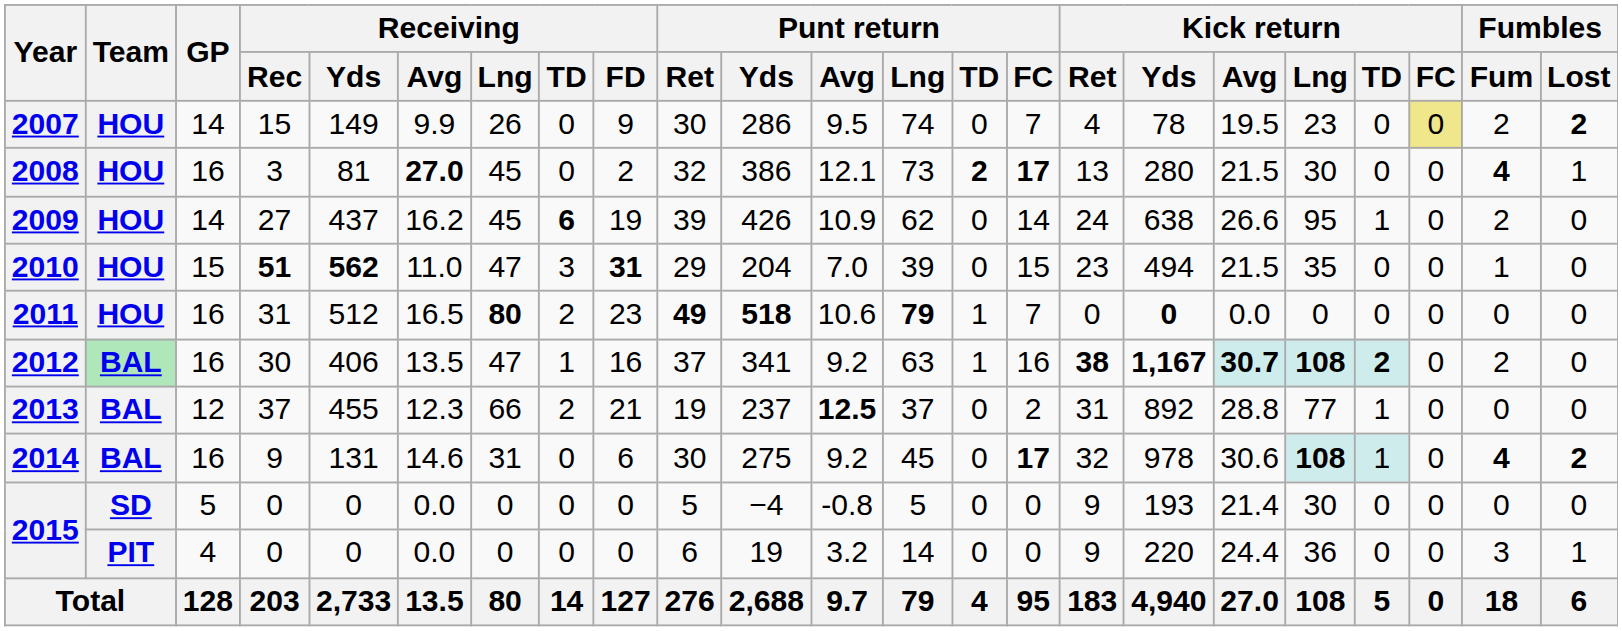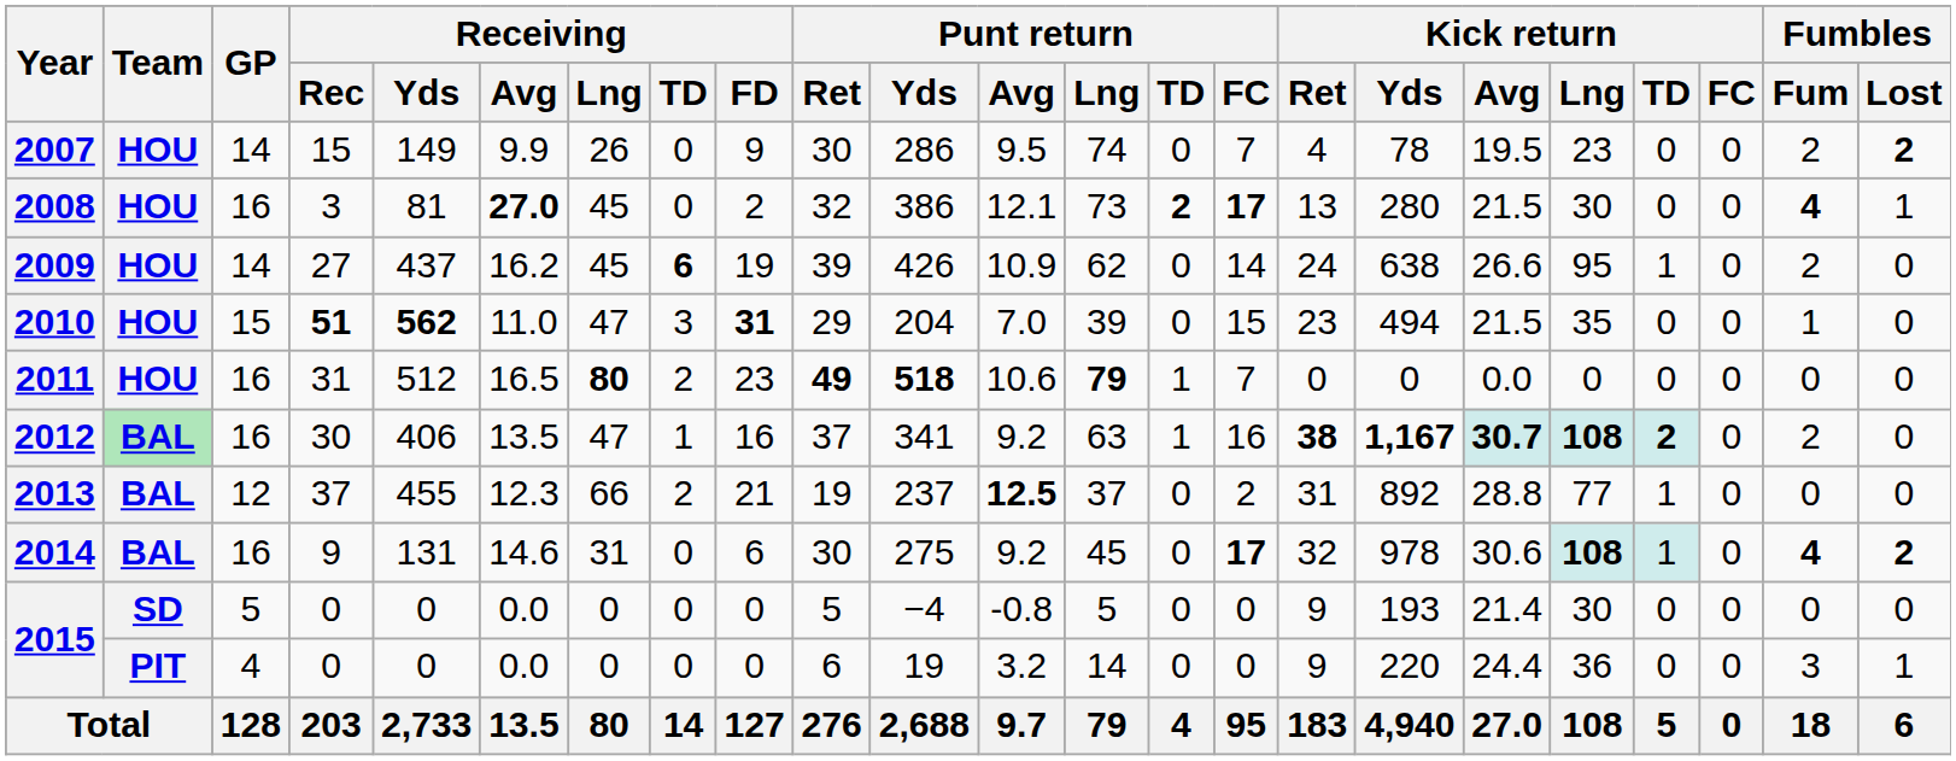2007 | Kick return / FC: khaki background -> no background
2011 | Kick return / Yds: bold -> normal
